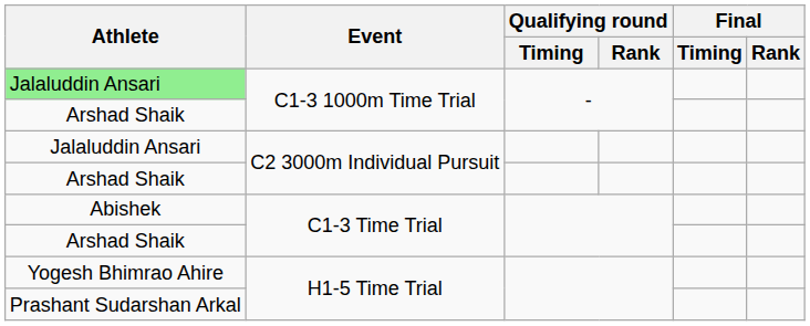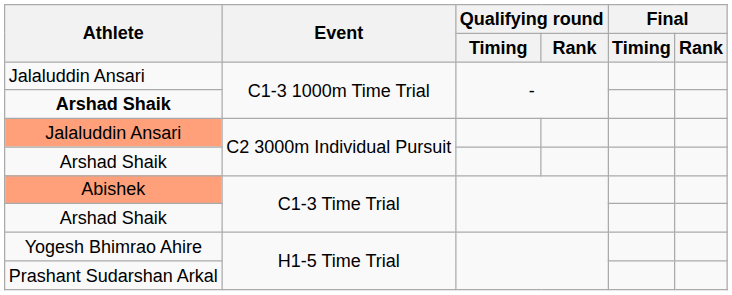Jalaluddin Ansari / C1-3 1000m Time Trial | Athlete: lightgreen background -> no background
Arshad Shaik / C1-3 1000m Time Trial | Athlete: normal -> bold
Jalaluddin Ansari / C2 3000m Individual Pursuit | Athlete: no background -> lightsalmon background
Abishek | Athlete: no background -> lightsalmon background
